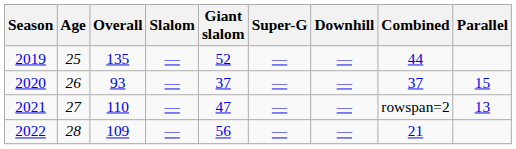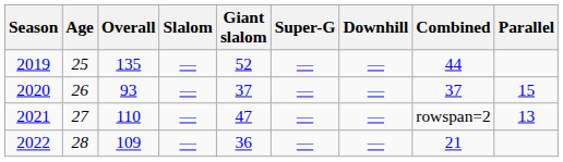2022 | Giant slalom: 56 -> 36
